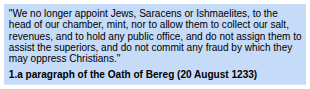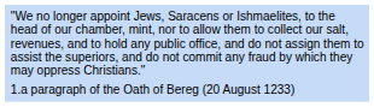row 2 | column 1: bold -> normal
